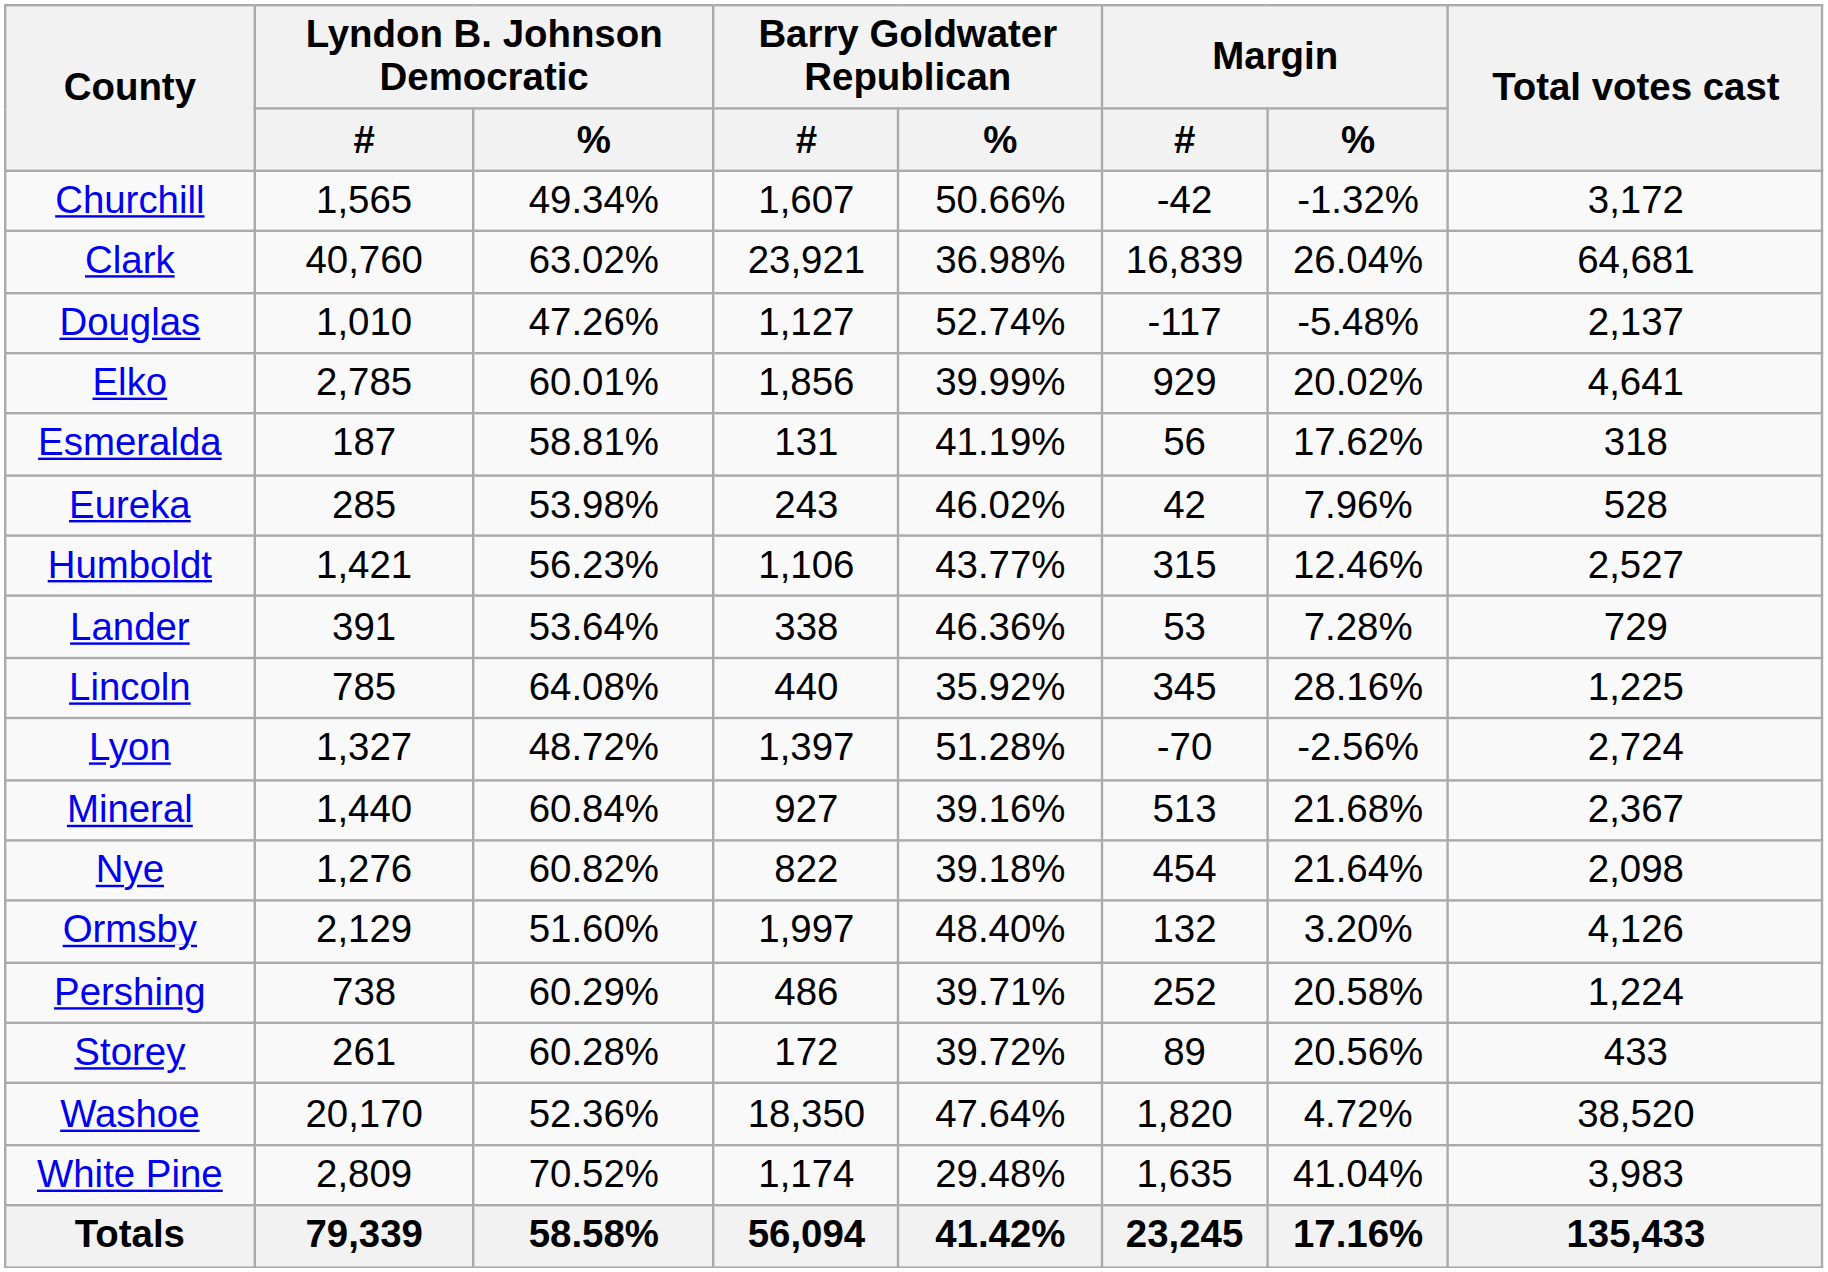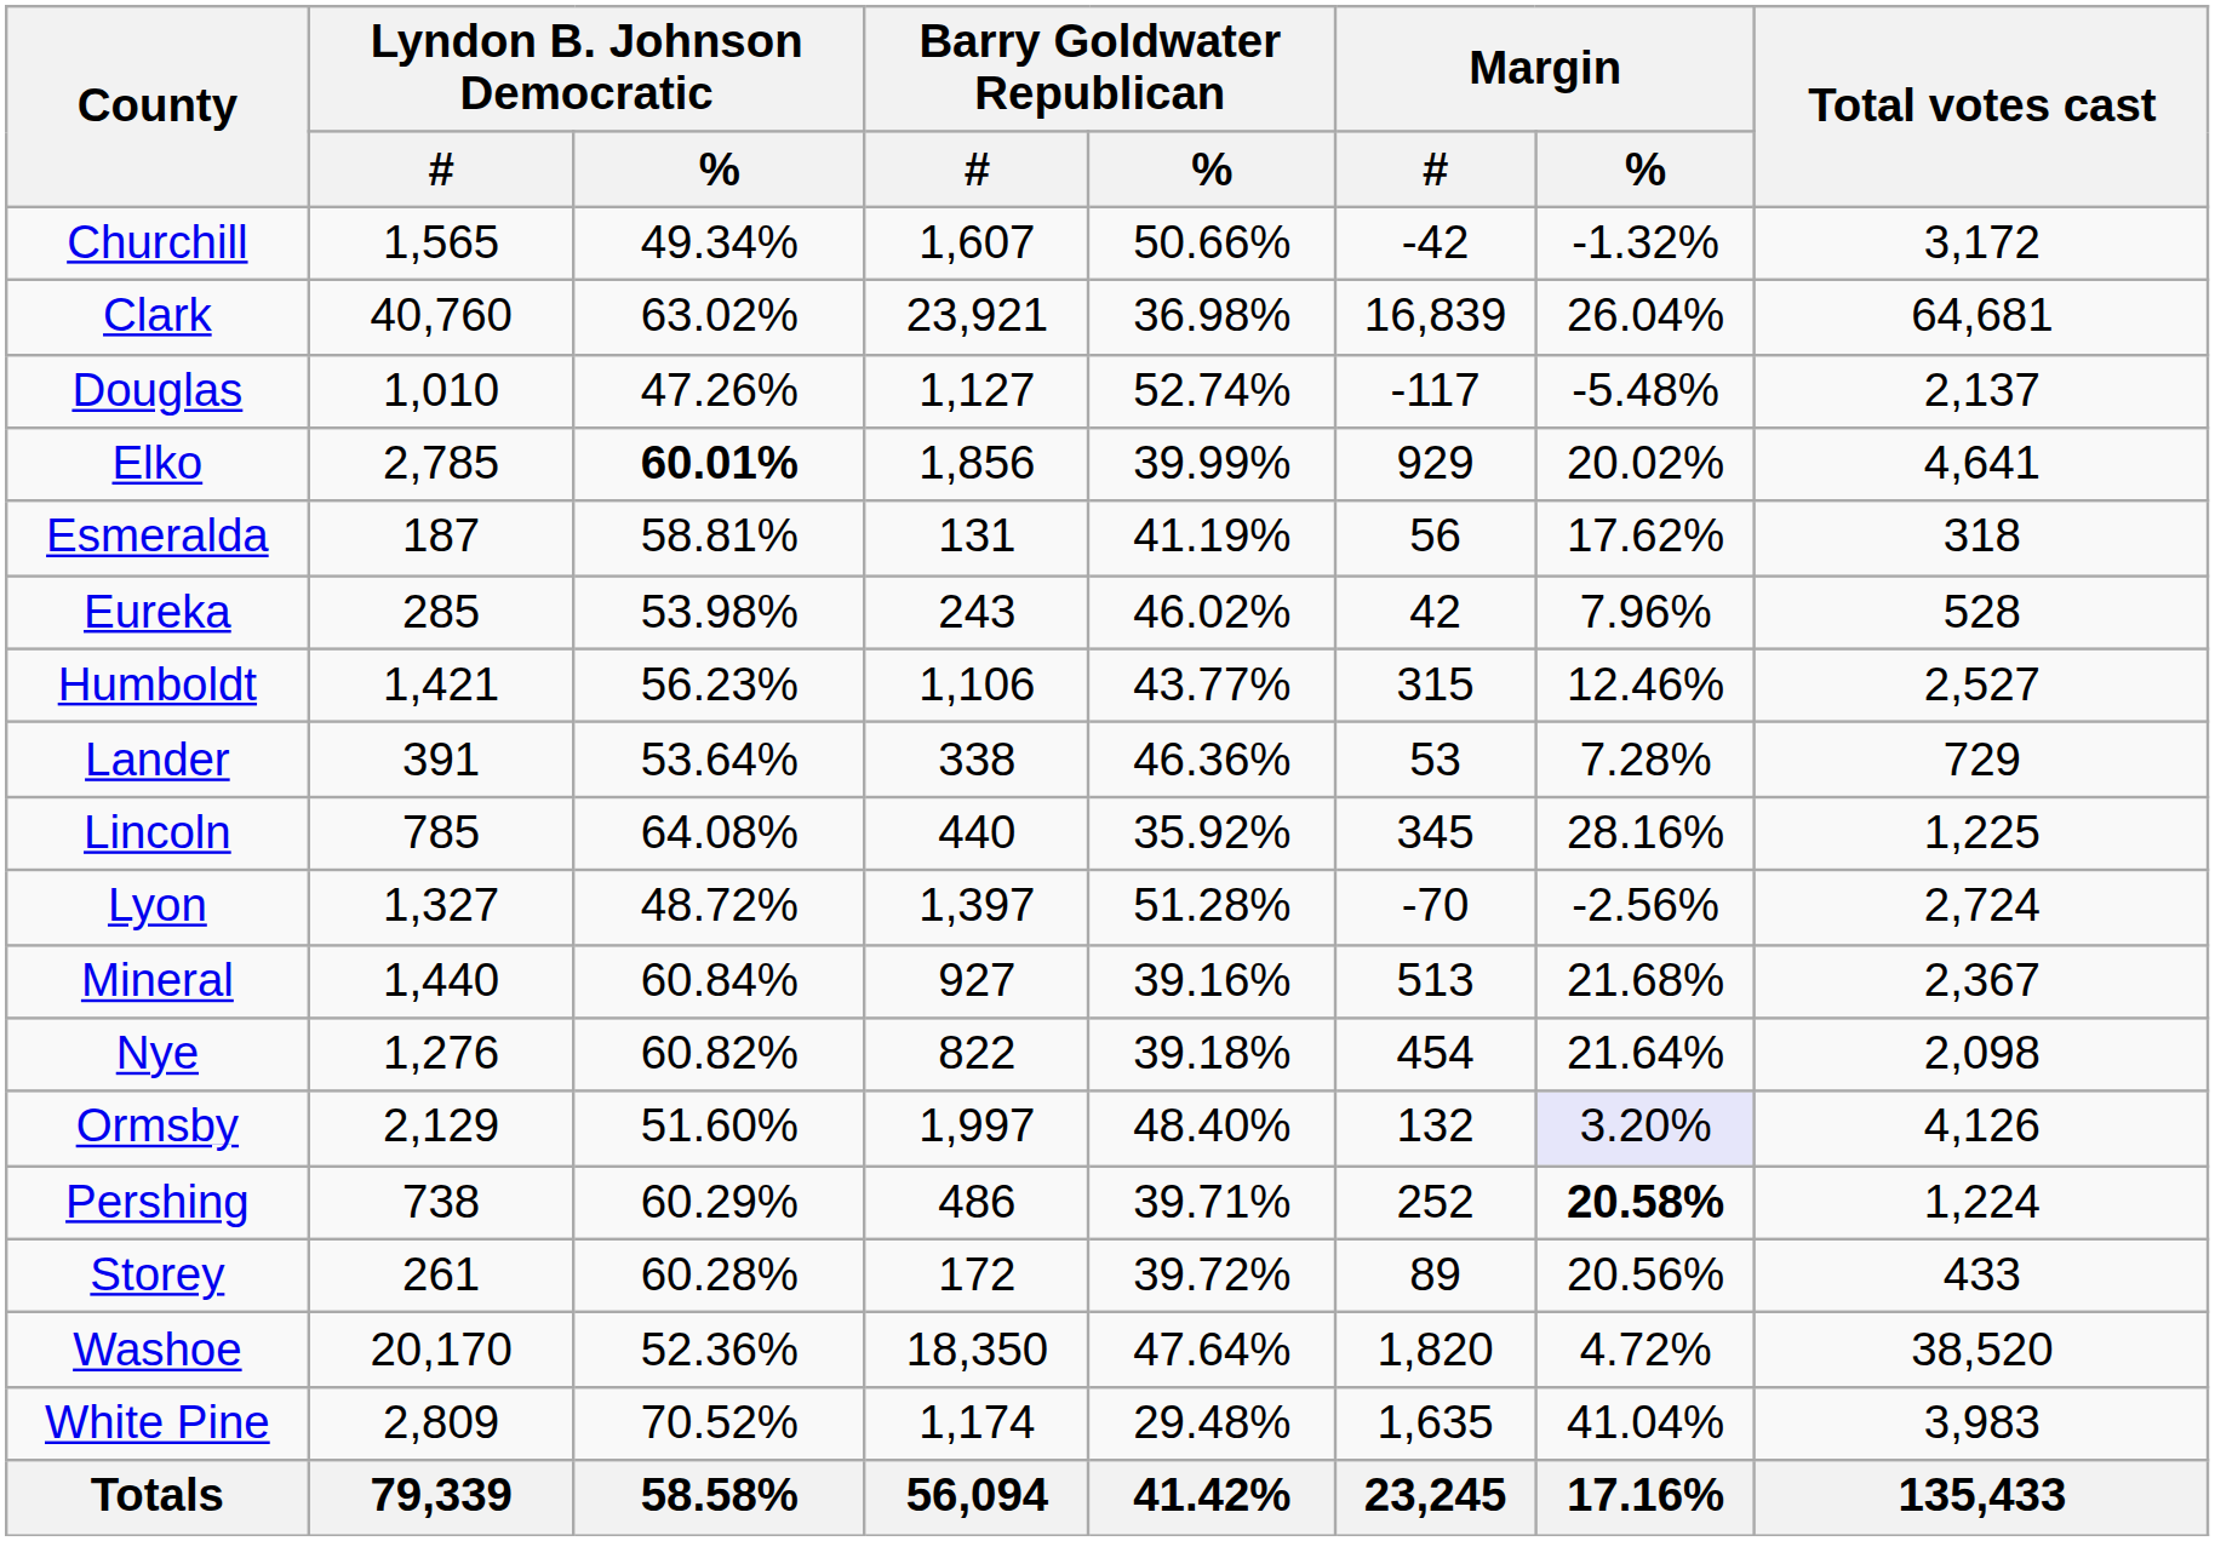Elko | Lyndon B. Johnson Democratic / %: normal -> bold
Ormsby | Margin / %: no background -> lavender background
Pershing | Margin / %: normal -> bold
